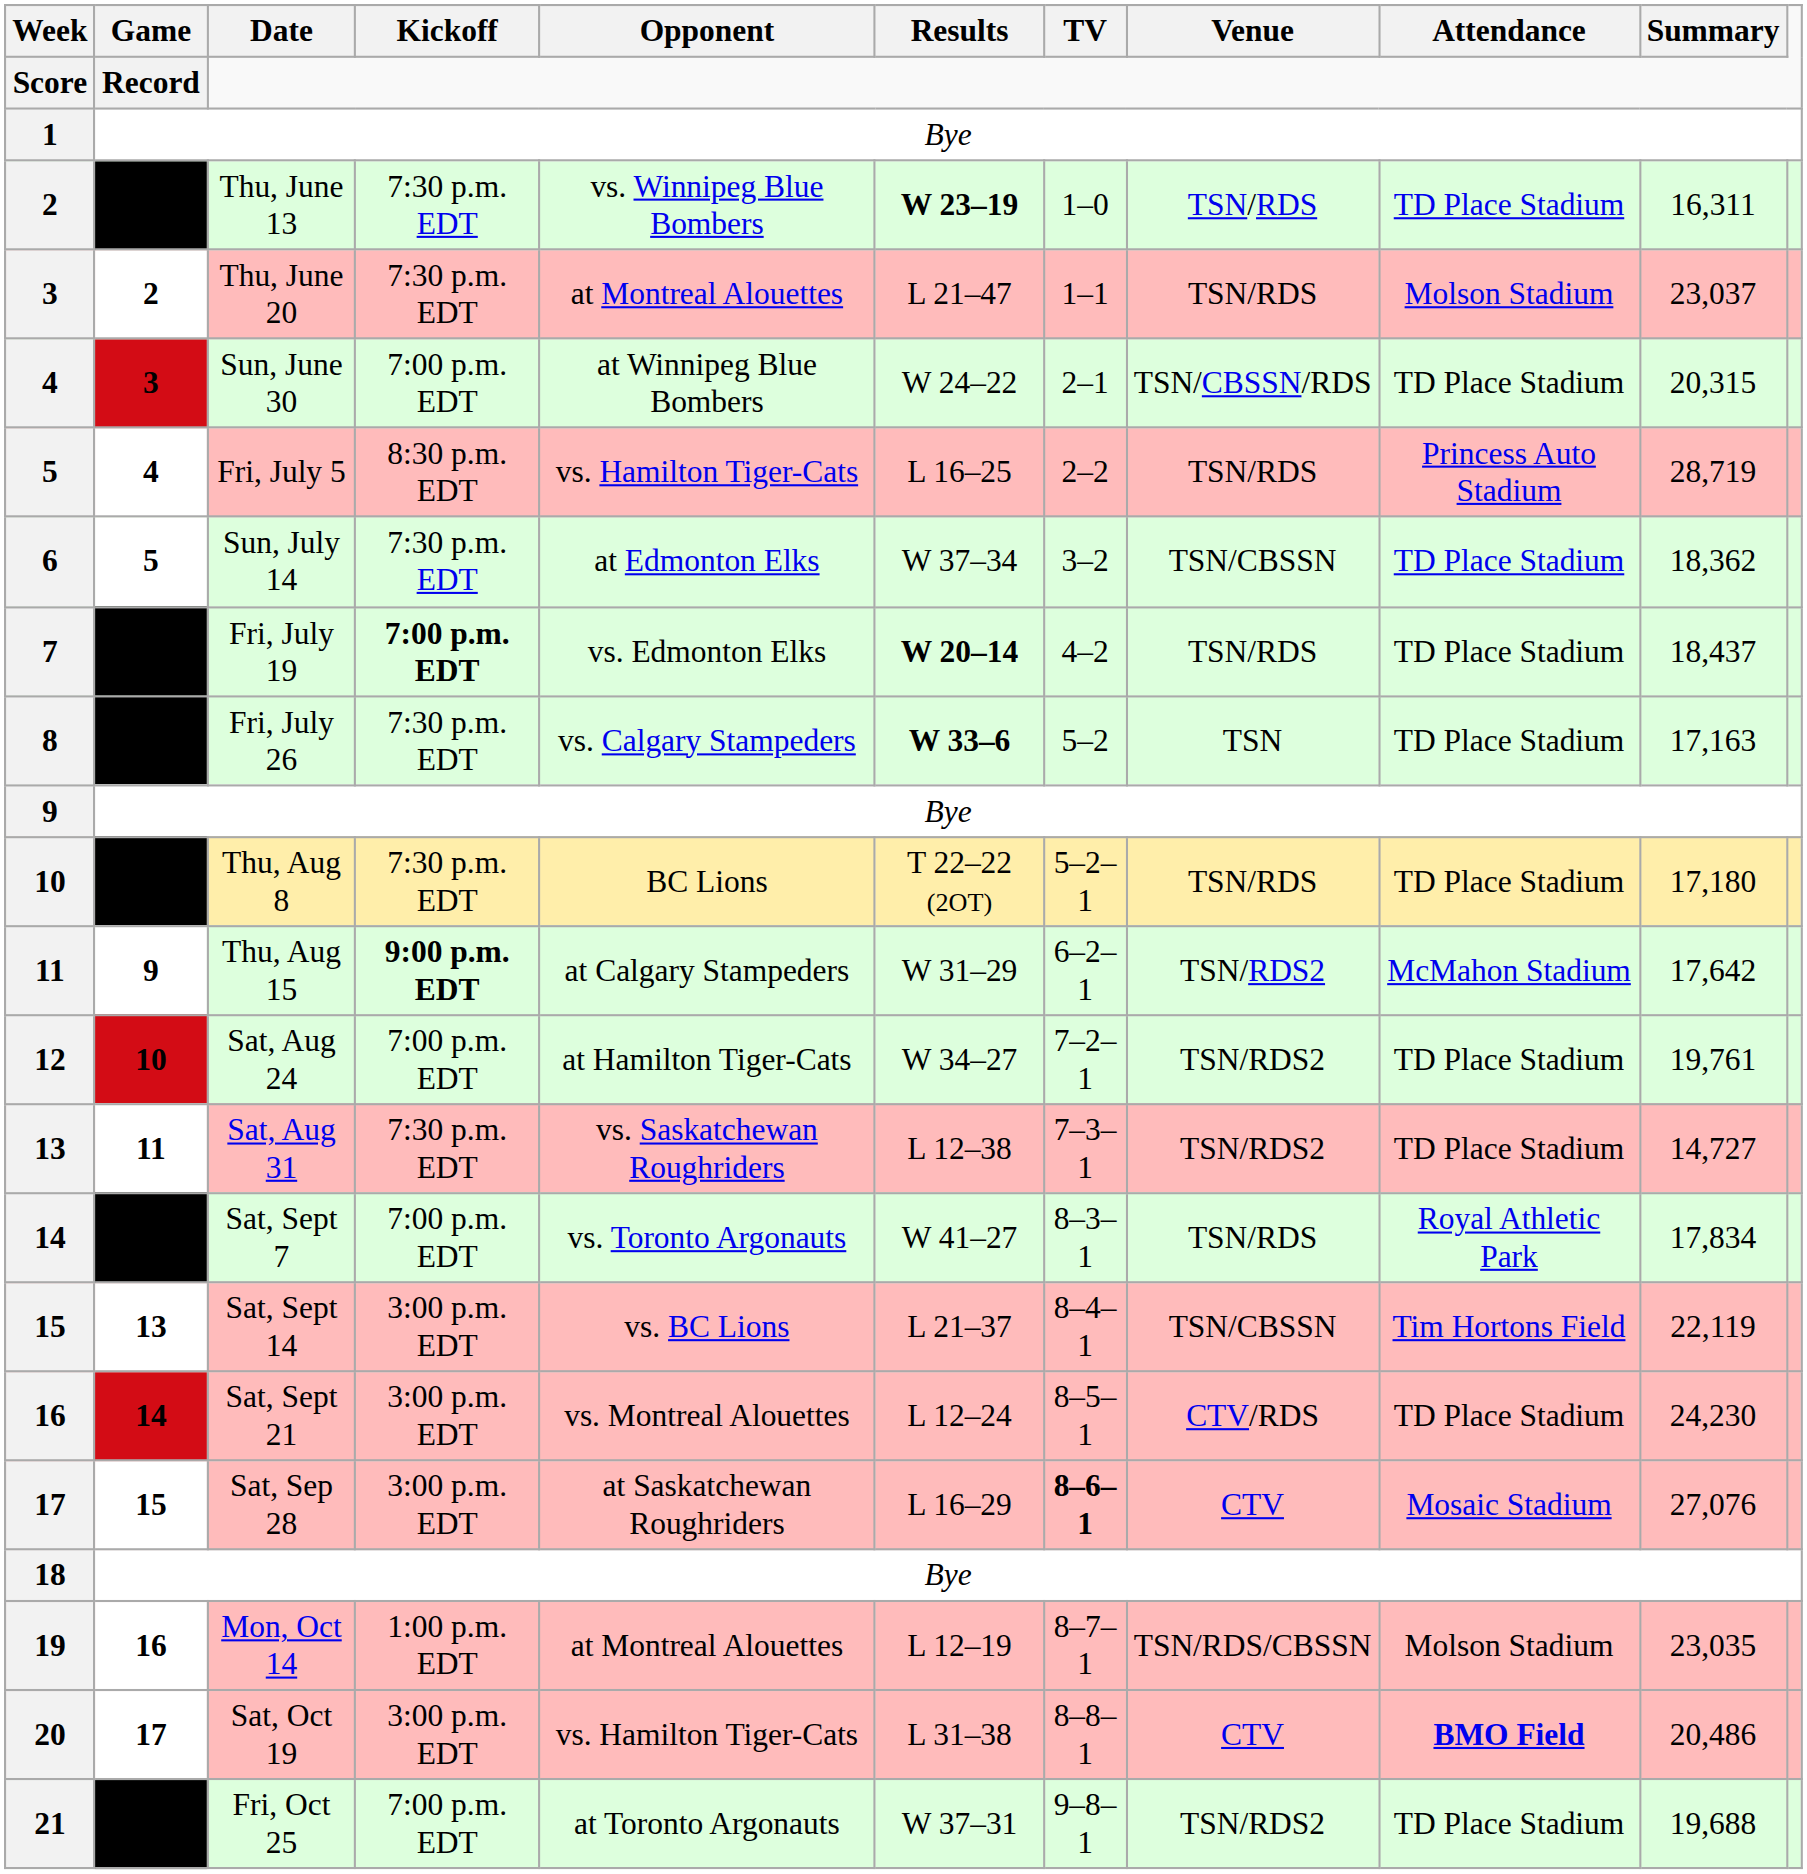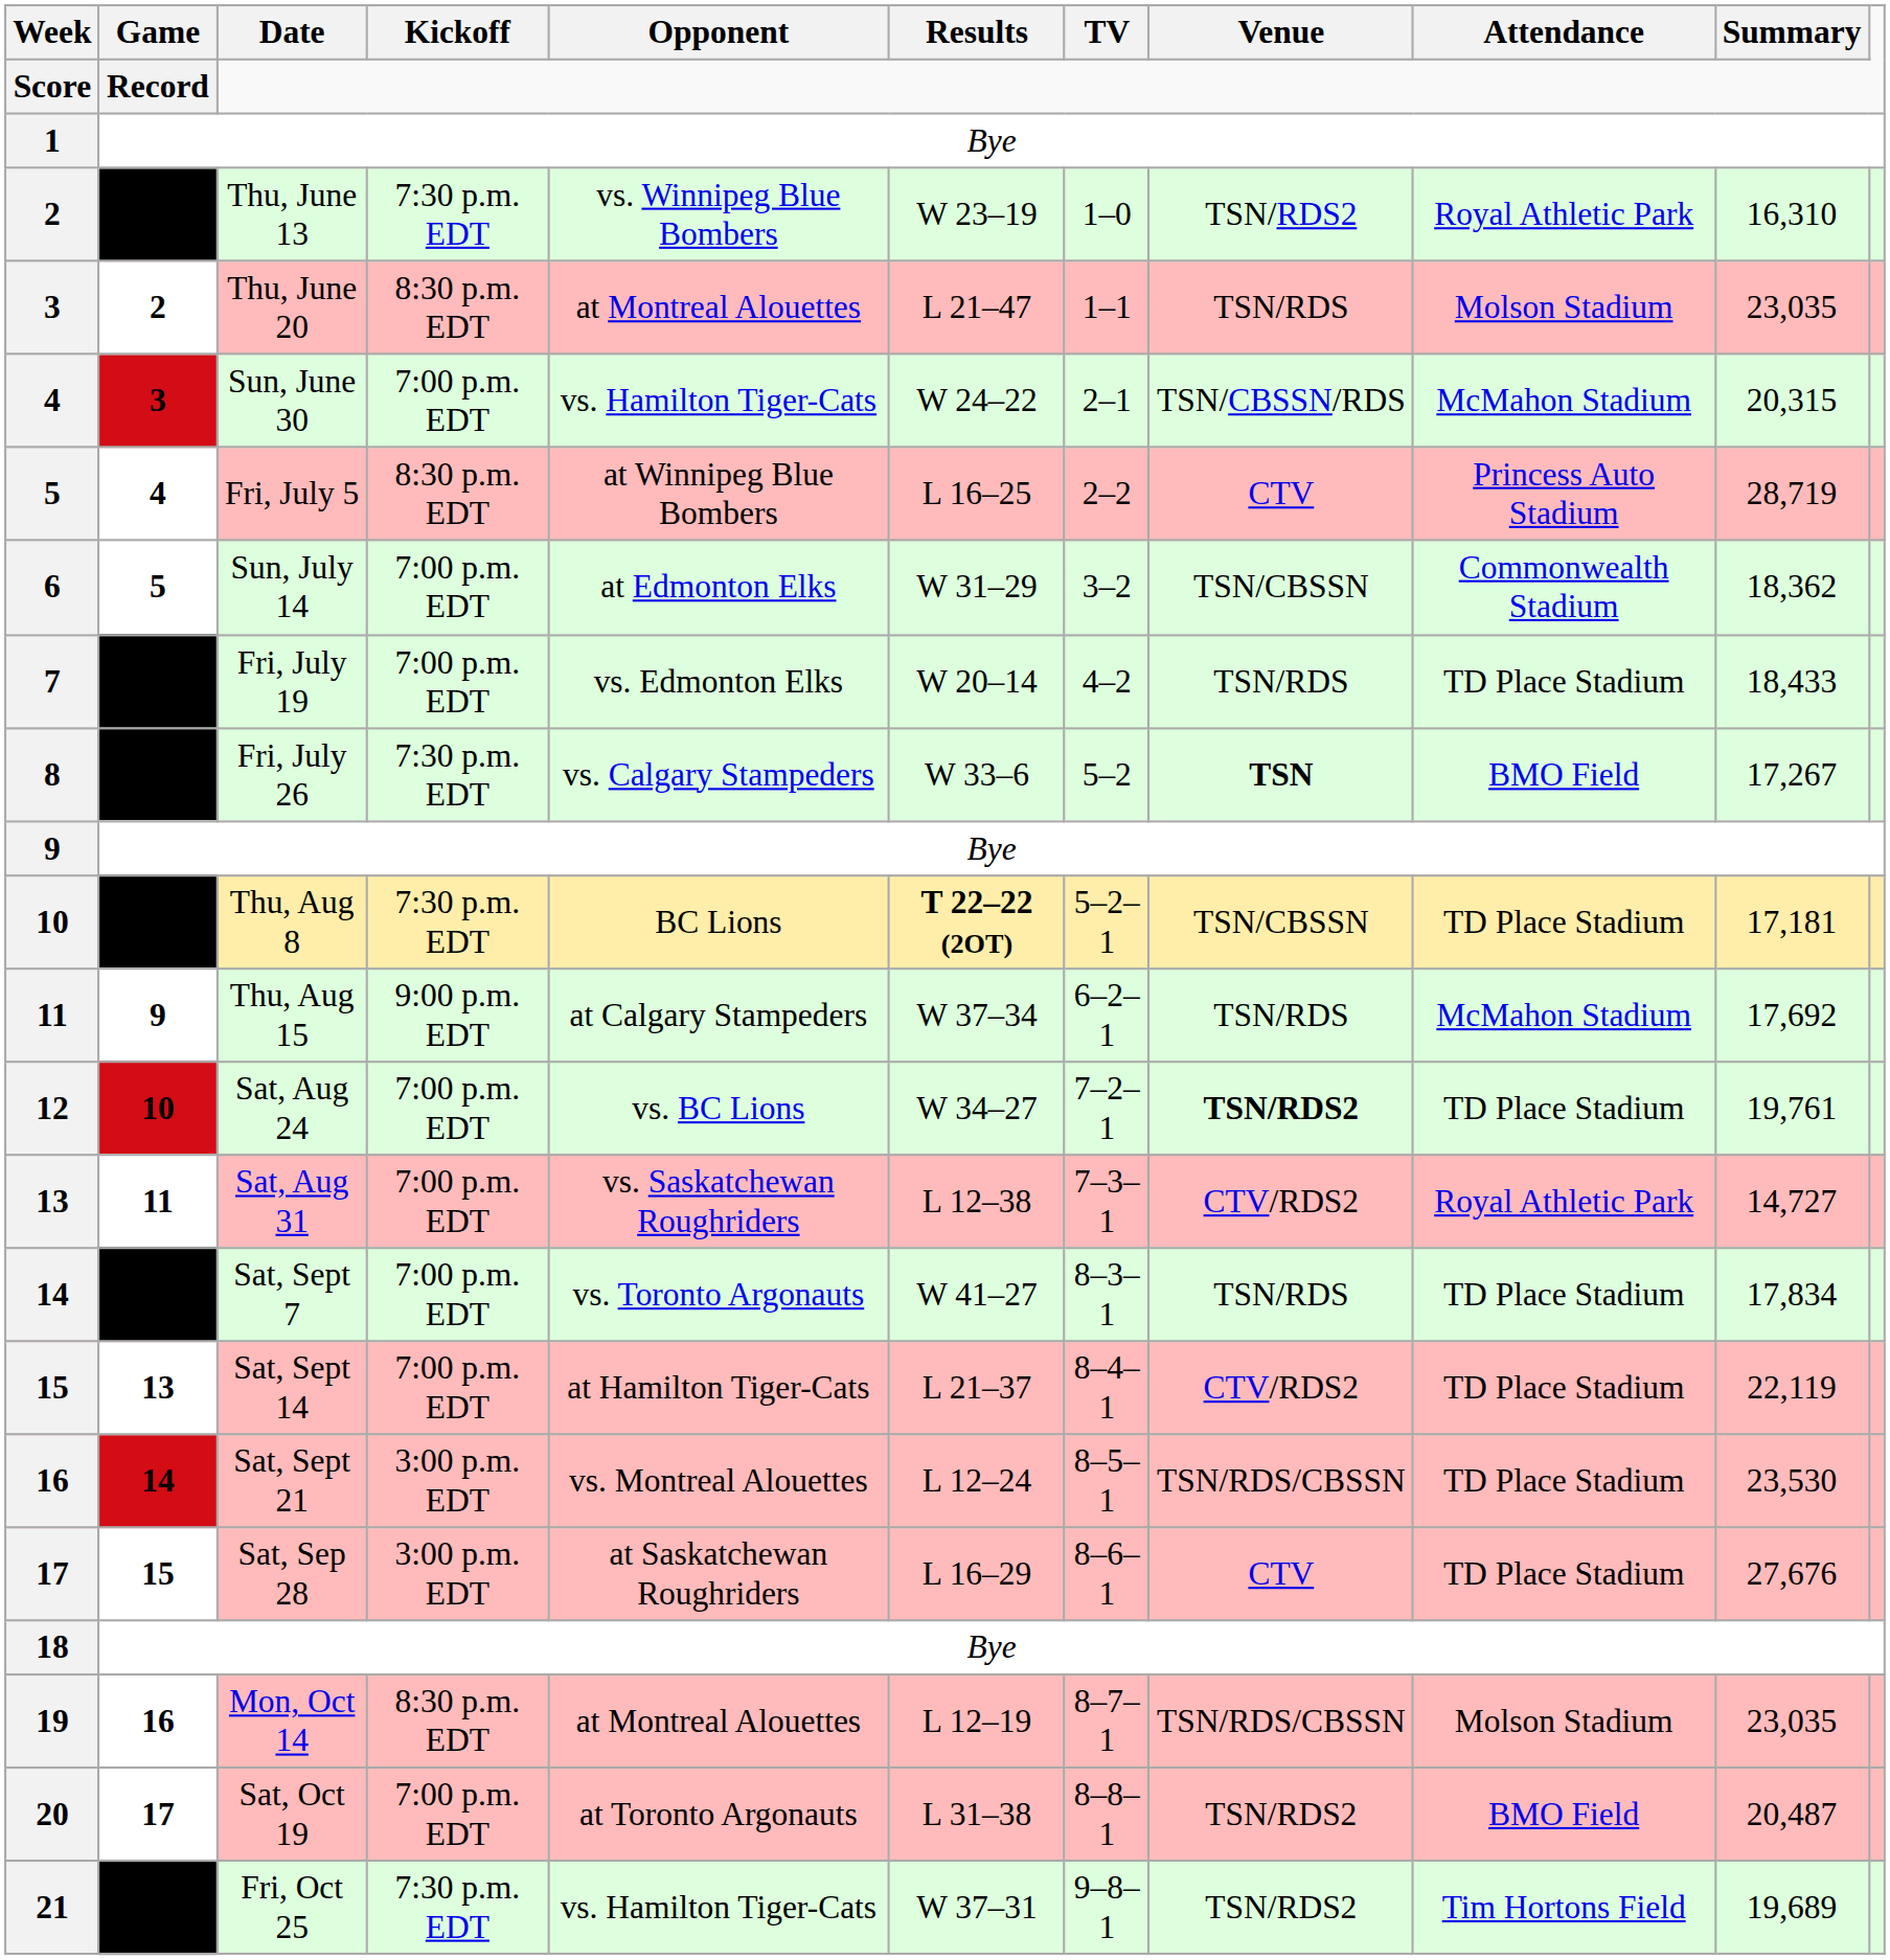Thu, June 13 | Results: bold -> normal
Thu, June 13 | Venue: TSN/RDS -> TSN/RDS2
Thu, June 13 | Attendance: TD Place Stadium -> Royal Athletic Park
Thu, June 13 | Summary: 16,311 -> 16,310
Thu, June 20 | Kickoff: 7:30 p.m. EDT -> 8:30 p.m. EDT
Thu, June 20 | Summary: 23,037 -> 23,035
Sun, June 30 | Opponent: at Winnipeg Blue Bombers -> vs. Hamilton Tiger-Cats
Sun, June 30 | Attendance: TD Place Stadium -> McMahon Stadium
Fri, July 5 | Opponent: vs. Hamilton Tiger-Cats -> at Winnipeg Blue Bombers
Fri, July 5 | Venue: TSN/RDS -> CTV
Sun, July 14 | Kickoff: 7:30 p.m. EDT -> 7:00 p.m. EDT
Sun, July 14 | Results: W 37–34 -> W 31–29
Sun, July 14 | Attendance: TD Place Stadium -> Commonwealth Stadium
Fri, July 19 | Kickoff: bold -> normal
Fri, July 19 | Results: bold -> normal
Fri, July 19 | Summary: 18,437 -> 18,433
Fri, July 26 | Results: bold -> normal
Fri, July 26 | Venue: normal -> bold
Fri, July 26 | Attendance: TD Place Stadium -> BMO Field
Fri, July 26 | Summary: 17,163 -> 17,267
Thu, Aug 8 | Results: normal -> bold
Thu, Aug 8 | Venue: TSN/RDS -> TSN/CBSSN
Thu, Aug 8 | Summary: 17,180 -> 17,181
Thu, Aug 15 | Kickoff: bold -> normal
Thu, Aug 15 | Results: W 31–29 -> W 37–34
Thu, Aug 15 | Venue: TSN/RDS2 -> TSN/RDS
Thu, Aug 15 | Summary: 17,642 -> 17,692
Sat, Aug 24 | Opponent: at Hamilton Tiger-Cats -> vs. BC Lions
Sat, Aug 24 | Venue: normal -> bold
Sat, Aug 31 | Kickoff: 7:30 p.m. EDT -> 7:00 p.m. EDT
Sat, Aug 31 | Venue: TSN/RDS2 -> CTV/RDS2
Sat, Aug 31 | Attendance: TD Place Stadium -> Royal Athletic Park
Sat, Sept 7 | Attendance: Royal Athletic Park -> TD Place Stadium
Sat, Sept 14 | Kickoff: 3:00 p.m. EDT -> 7:00 p.m. EDT
Sat, Sept 14 | Opponent: vs. BC Lions -> at Hamilton Tiger-Cats
Sat, Sept 14 | Venue: TSN/CBSSN -> CTV/RDS2
Sat, Sept 14 | Attendance: Tim Hortons Field -> TD Place Stadium
Sat, Sept 21 | Venue: CTV/RDS -> TSN/RDS/CBSSN
Sat, Sept 21 | Summary: 24,230 -> 23,530
Sat, Sep 28 | TV: bold -> normal
Sat, Sep 28 | Attendance: Mosaic Stadium -> TD Place Stadium
Sat, Sep 28 | Summary: 27,076 -> 27,676
Mon, Oct 14 | Kickoff: 1:00 p.m. EDT -> 8:30 p.m. EDT
Sat, Oct 19 | Kickoff: 3:00 p.m. EDT -> 7:00 p.m. EDT
Sat, Oct 19 | Opponent: vs. Hamilton Tiger-Cats -> at Toronto Argonauts
Sat, Oct 19 | Venue: CTV -> TSN/RDS2
Sat, Oct 19 | Attendance: bold -> normal
Sat, Oct 19 | Summary: 20,486 -> 20,487
Fri, Oct 25 | Kickoff: 7:00 p.m. EDT -> 7:30 p.m. EDT
Fri, Oct 25 | Opponent: at Toronto Argonauts -> vs. Hamilton Tiger-Cats
Fri, Oct 25 | Attendance: TD Place Stadium -> Tim Hortons Field
Fri, Oct 25 | Summary: 19,688 -> 19,689
